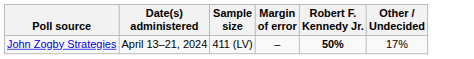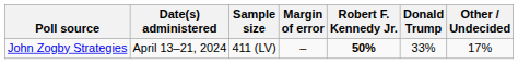+ column: Donald Trump | 33%
